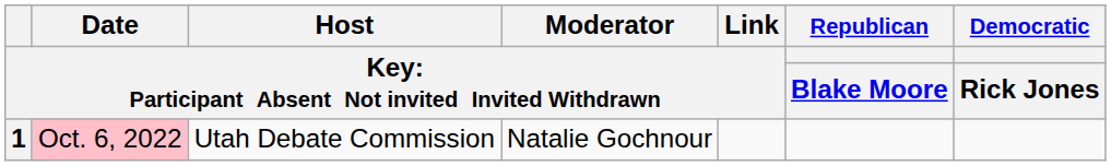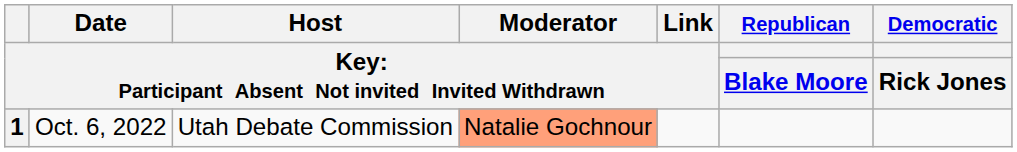1 | column 2: pink background -> no background
1 | column 4: no background -> lightsalmon background
